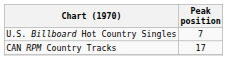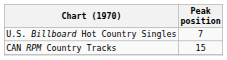CAN RPM Country Tracks | Peak position: 17 -> 15
